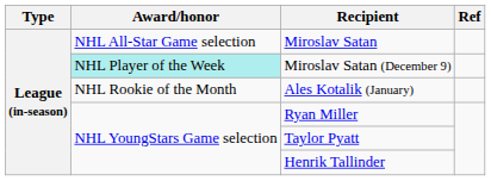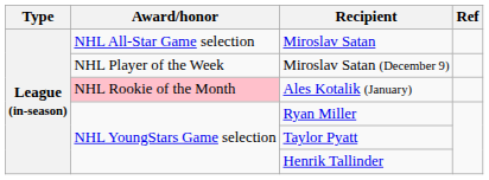Miroslav Satan (December 9) | Award/honor: paleturquoise background -> no background
Ales Kotalik (January) | Award/honor: no background -> pink background
